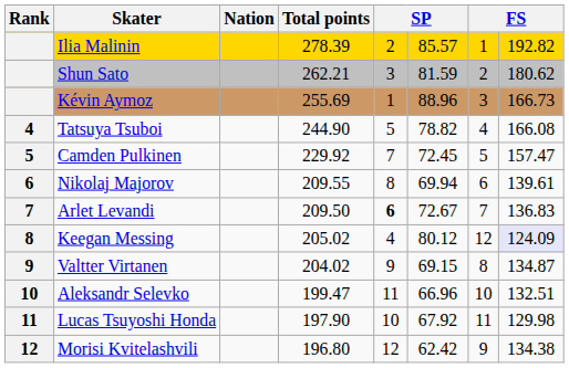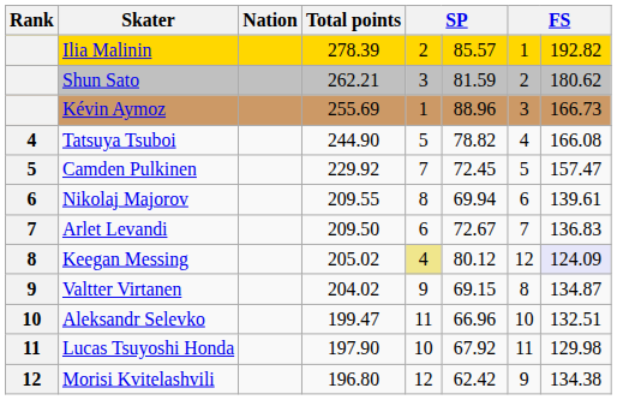Arlet Levandi | column 5: bold -> normal
Keegan Messing | column 5: no background -> khaki background
